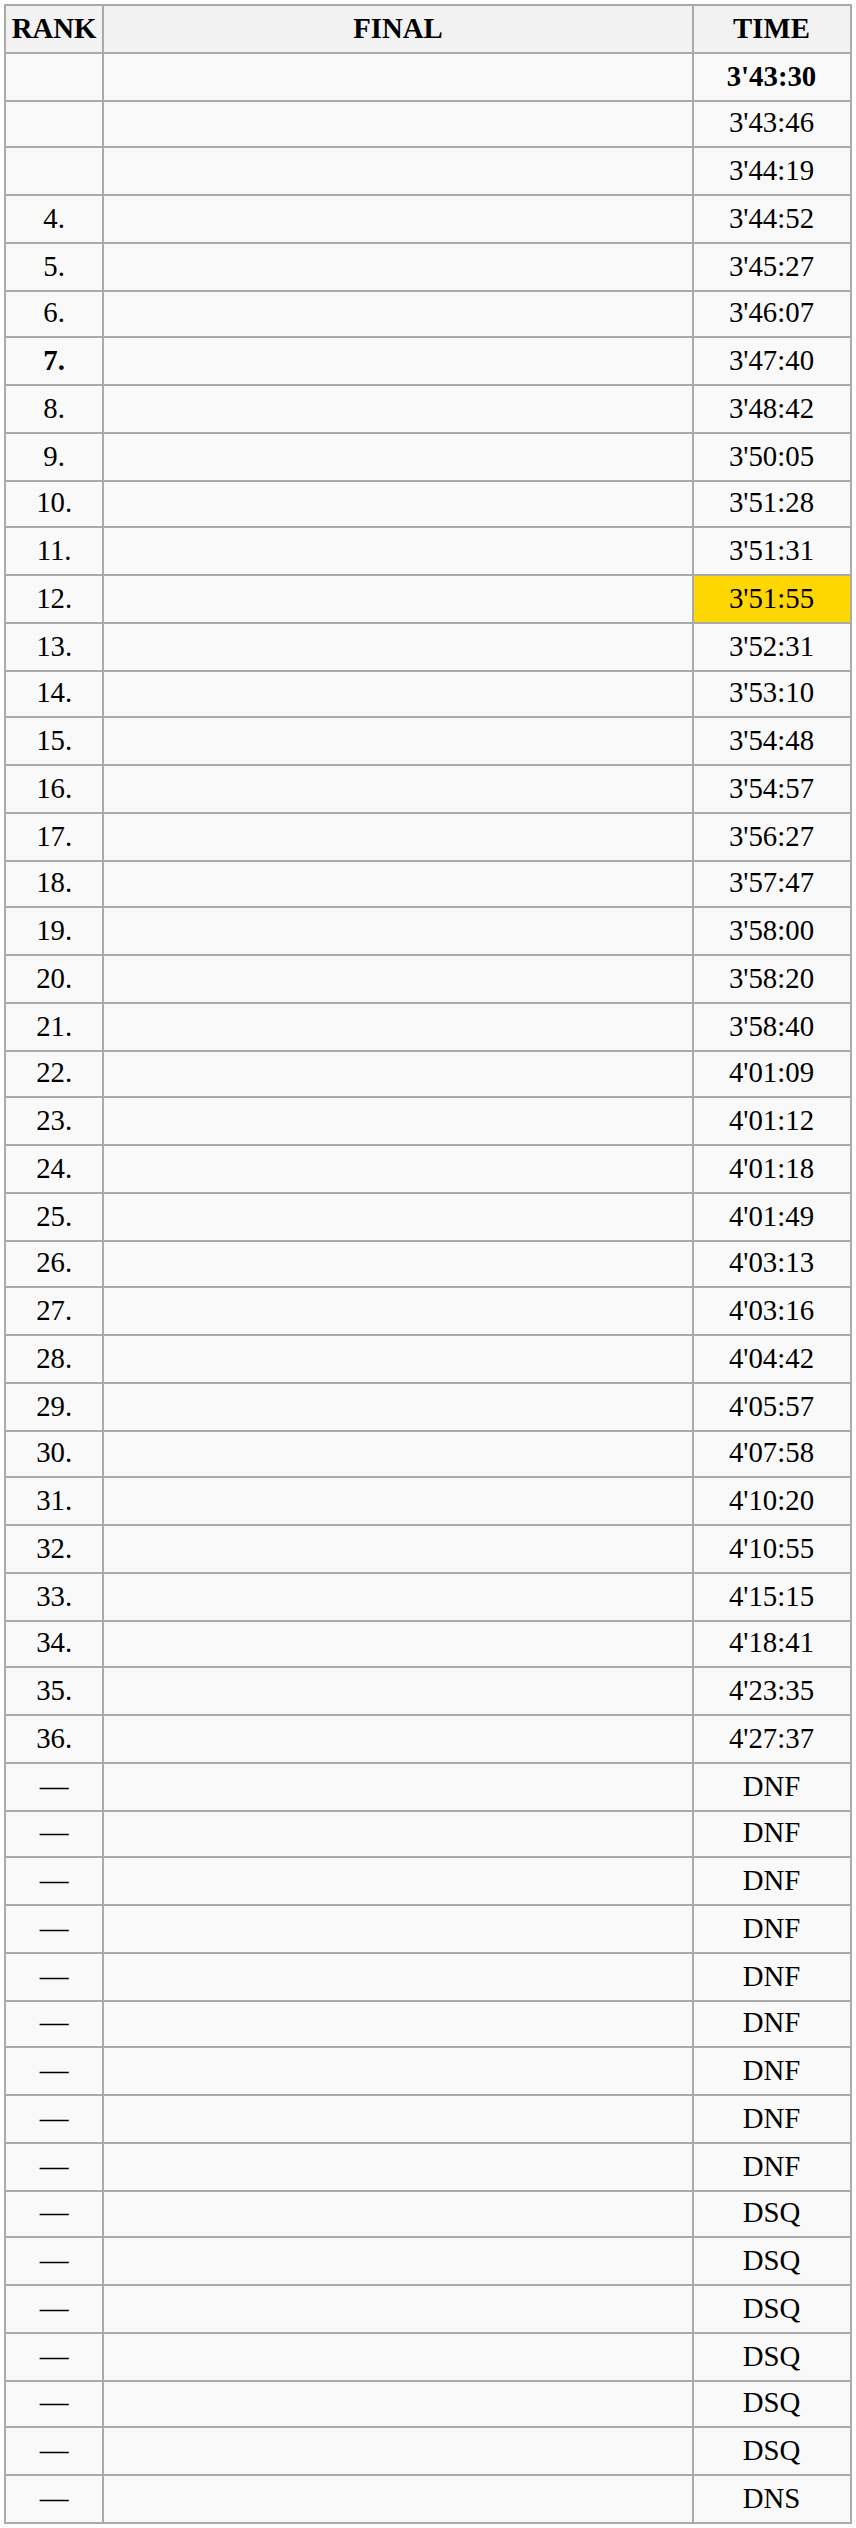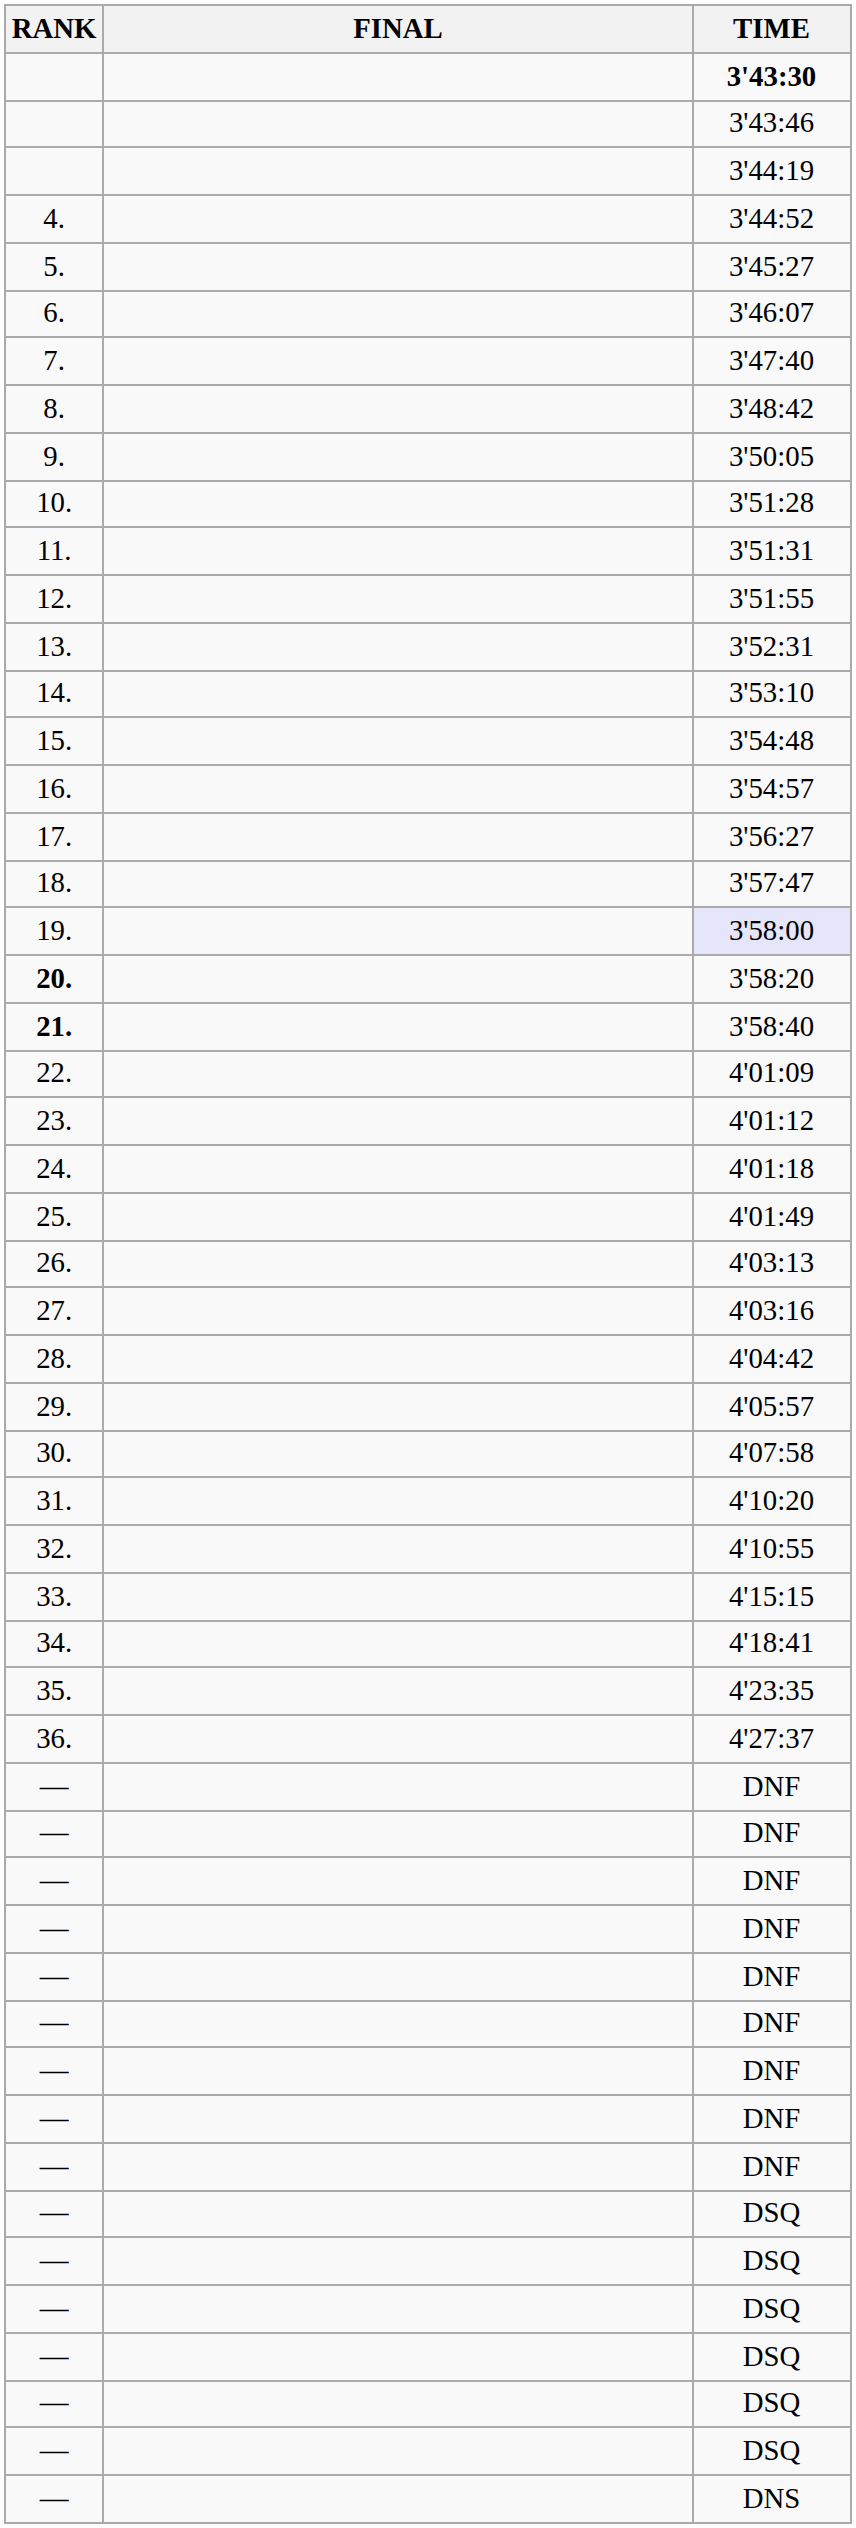3'47:40 | RANK: bold -> normal
3'51:55 | TIME: gold background -> no background
3'58:00 | TIME: no background -> lavender background
3'58:20 | RANK: normal -> bold
3'58:40 | RANK: normal -> bold
